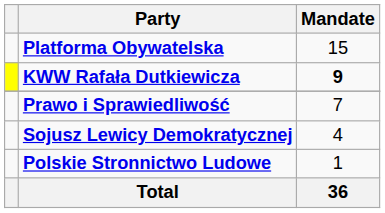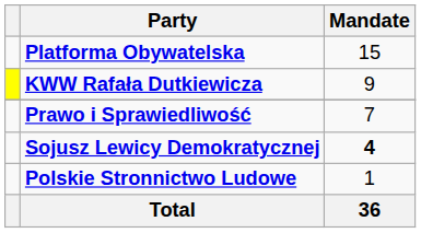KWW Rafała Dutkiewicza | Mandate: bold -> normal
Sojusz Lewicy Demokratycznej | Mandate: normal -> bold
